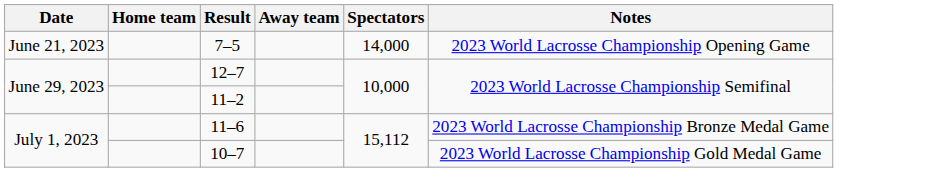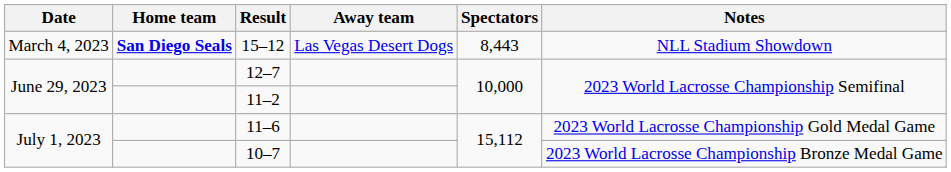+ row: March 4, 2023 | San Diego Seals | 15–12 | Las Vegas Desert Dogs | 8,443 | NLL Stadium Showdown
- row: June 21, 2023 | 7–5 | 14,000 | 2023 World Lacrosse Championship Opening Game
11–6 | Notes: 2023 World Lacrosse Championship Bronze Medal Game -> 2023 World Lacrosse Championship Gold Medal Game
10–7 | Notes: 2023 World Lacrosse Championship Gold Medal Game -> 2023 World Lacrosse Championship Bronze Medal Game
